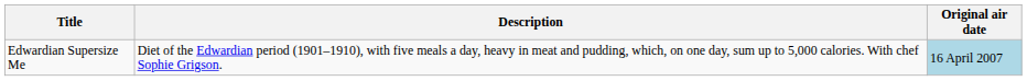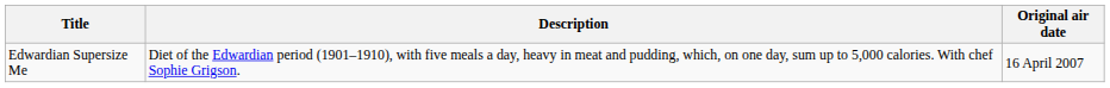row 2 | Original air date: lightblue background -> no background
